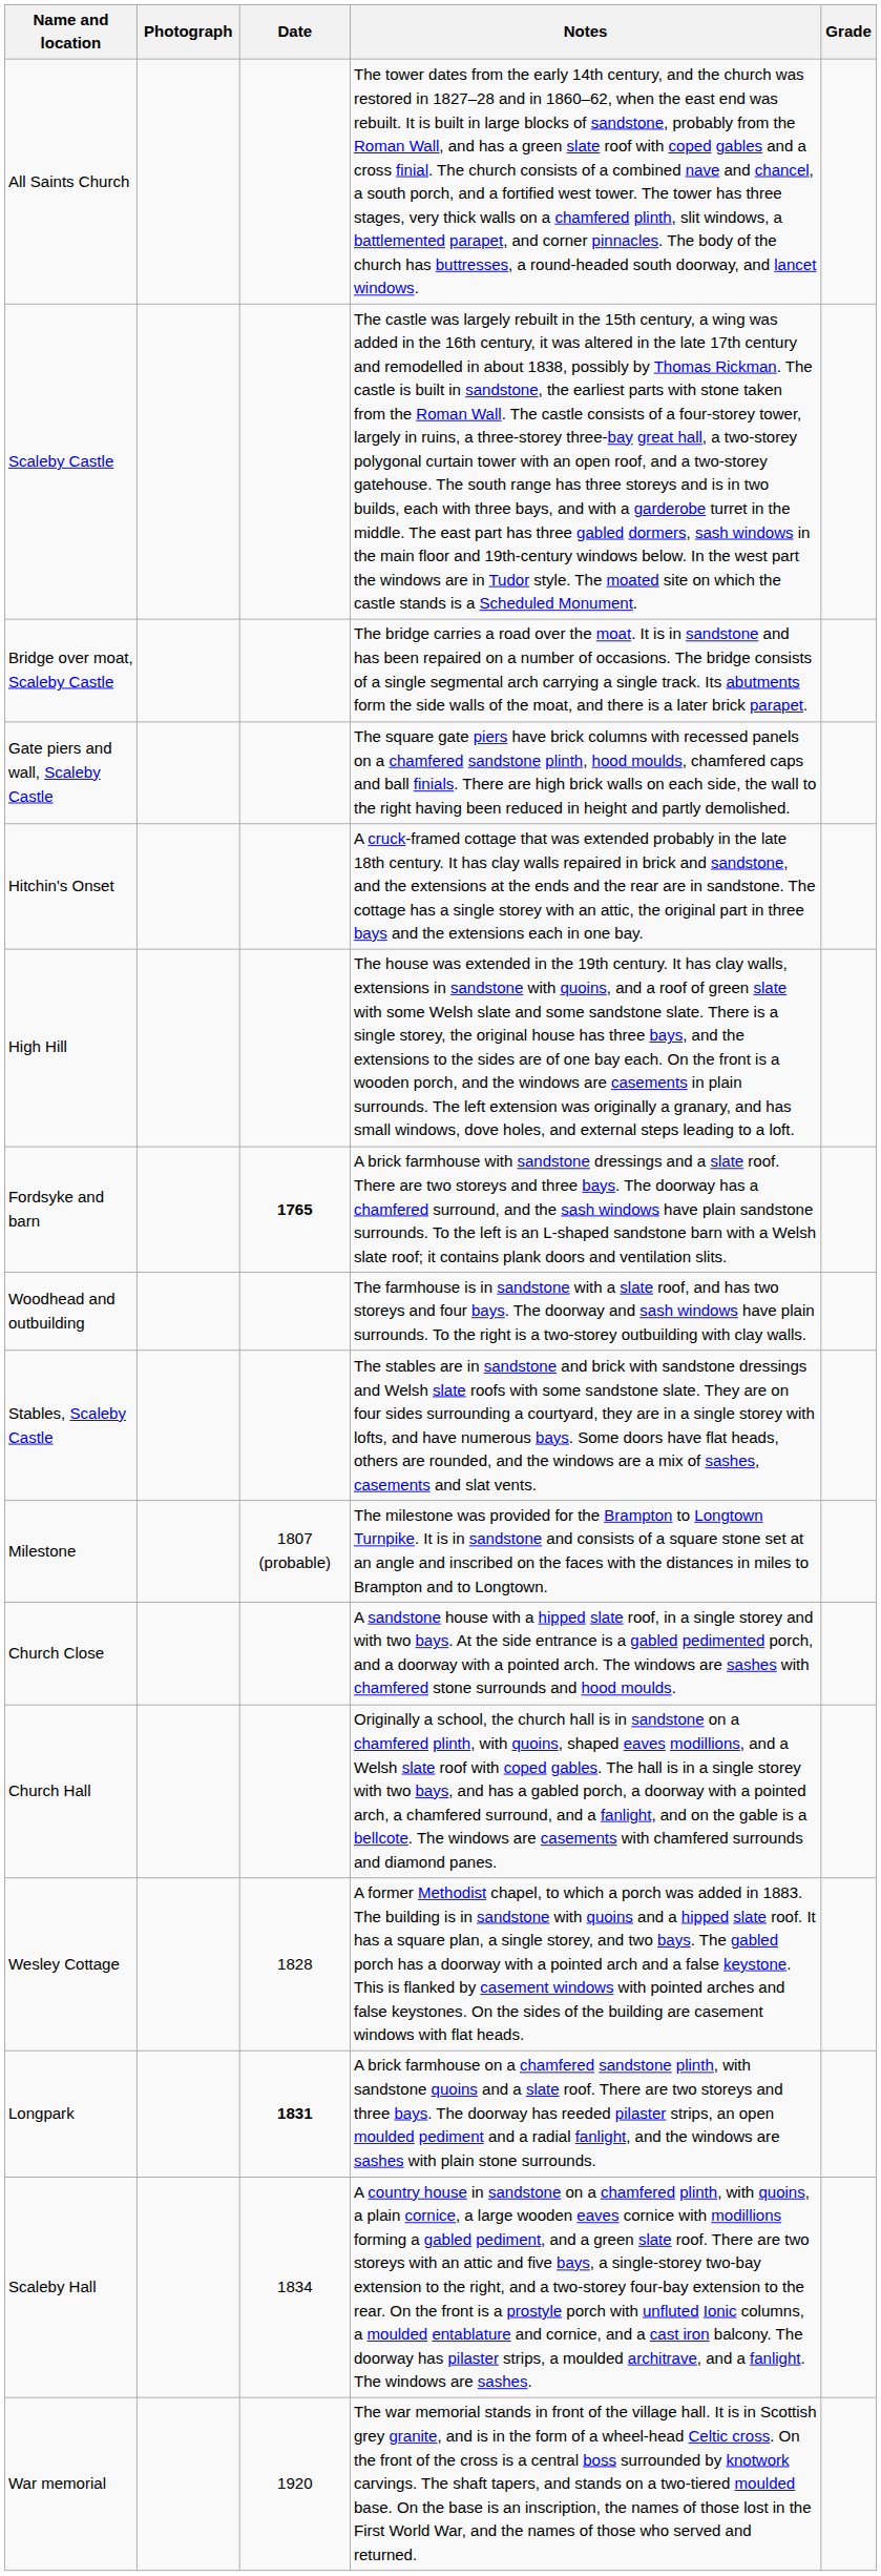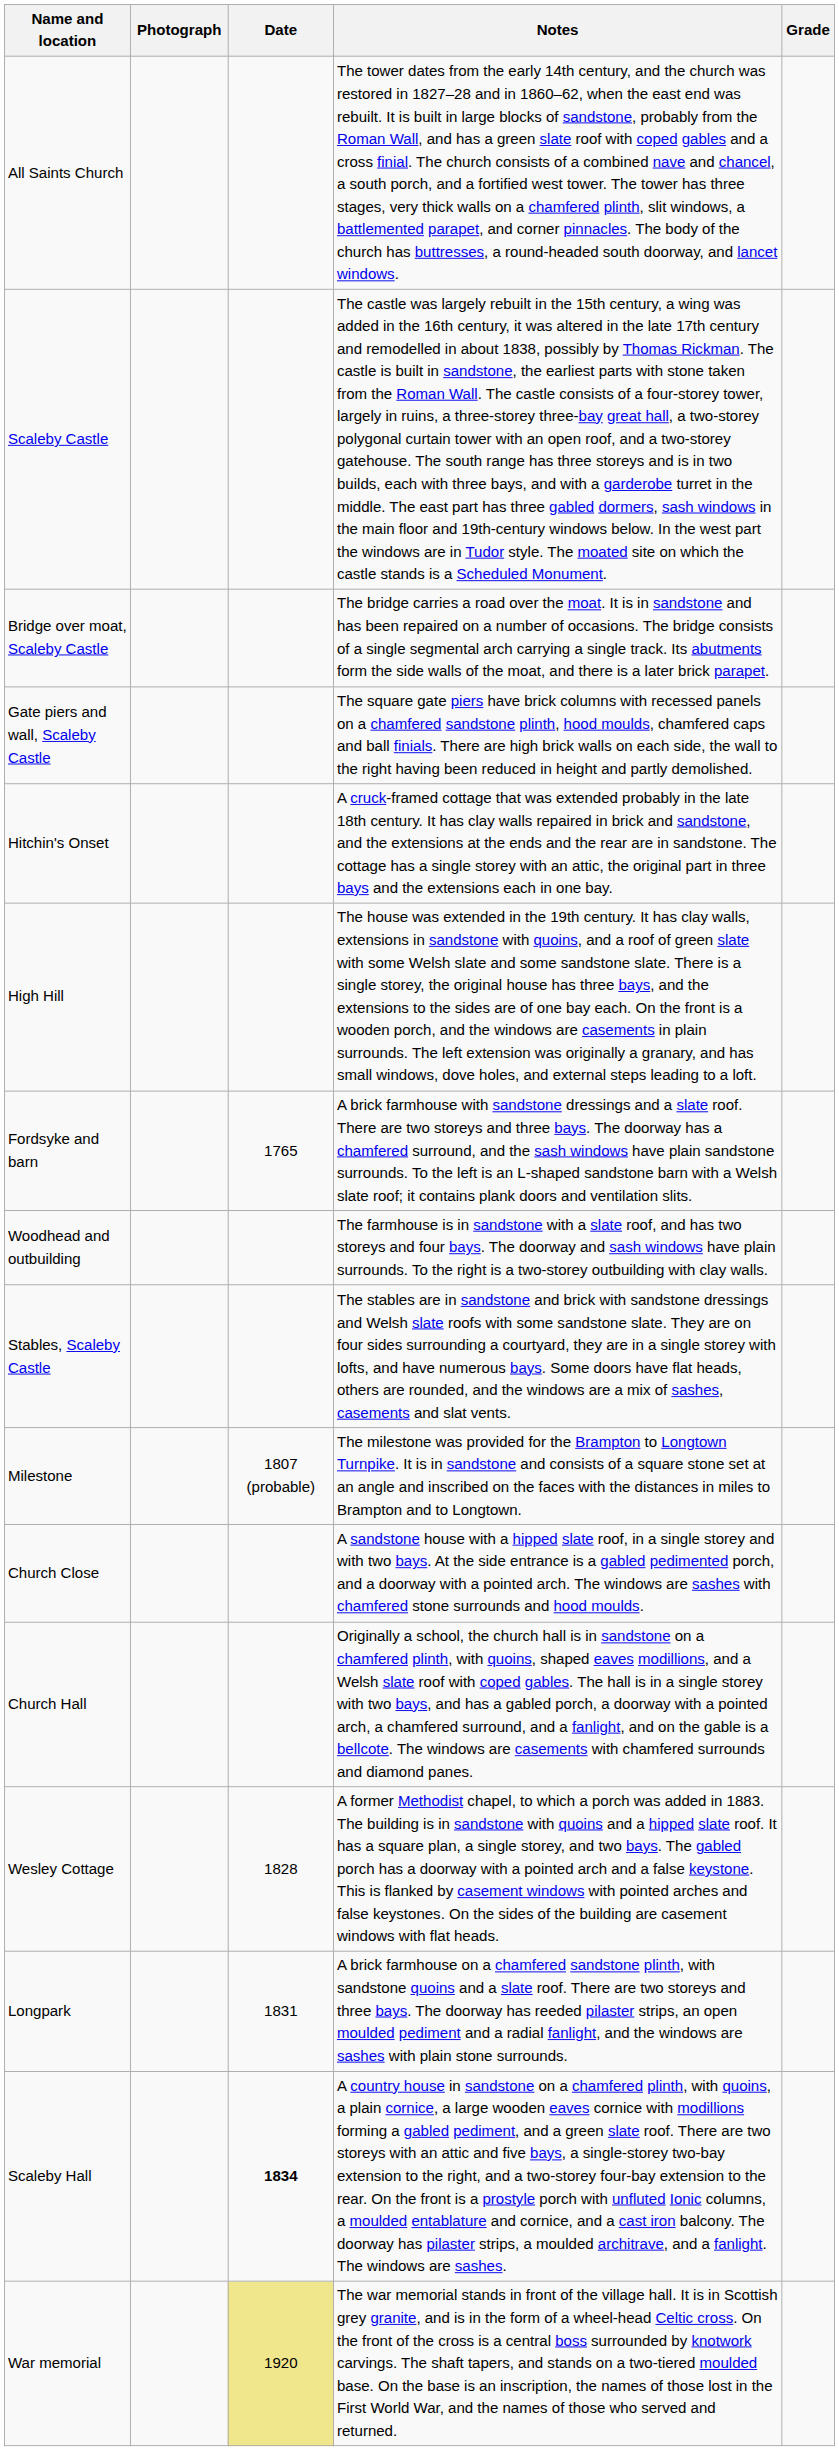Fordsyke and barn | Date: bold -> normal
Longpark | Date: bold -> normal
Scaleby Hall | Date: normal -> bold
War memorial | Date: no background -> khaki background
